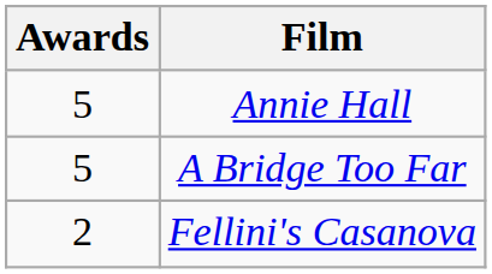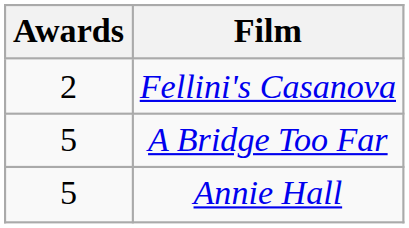rows swapped: Annie Hall <-> Fellini's Casanova
